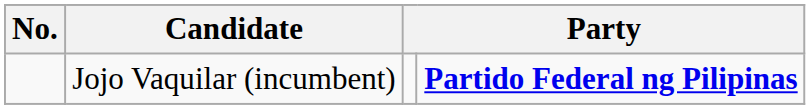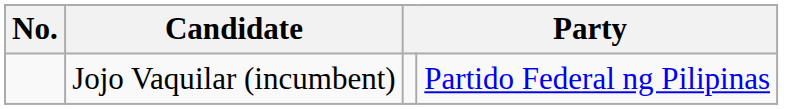Jojo Vaquilar (incumbent) | column 4: bold -> normal
